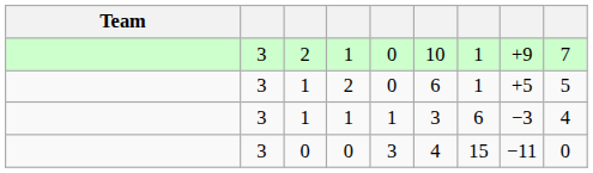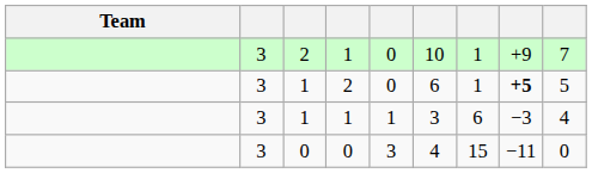row 3 | column 8: normal -> bold
